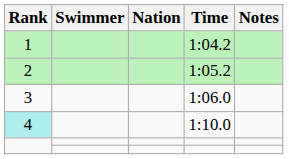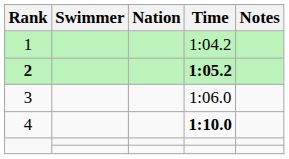2 | Rank: normal -> bold
2 | Time: normal -> bold
4 | Rank: paleturquoise background -> no background
4 | Time: normal -> bold
